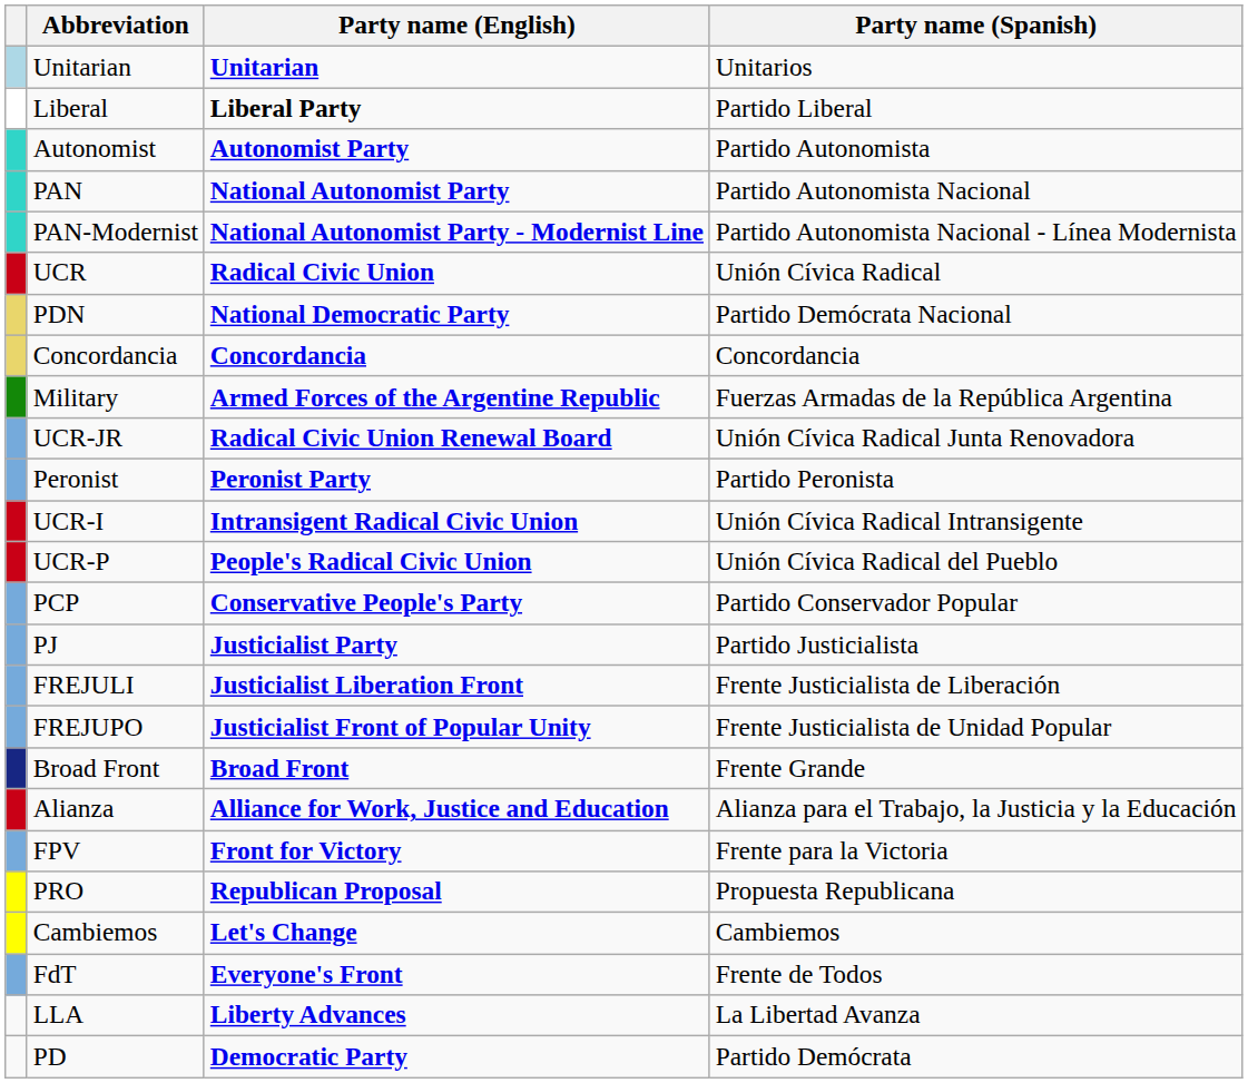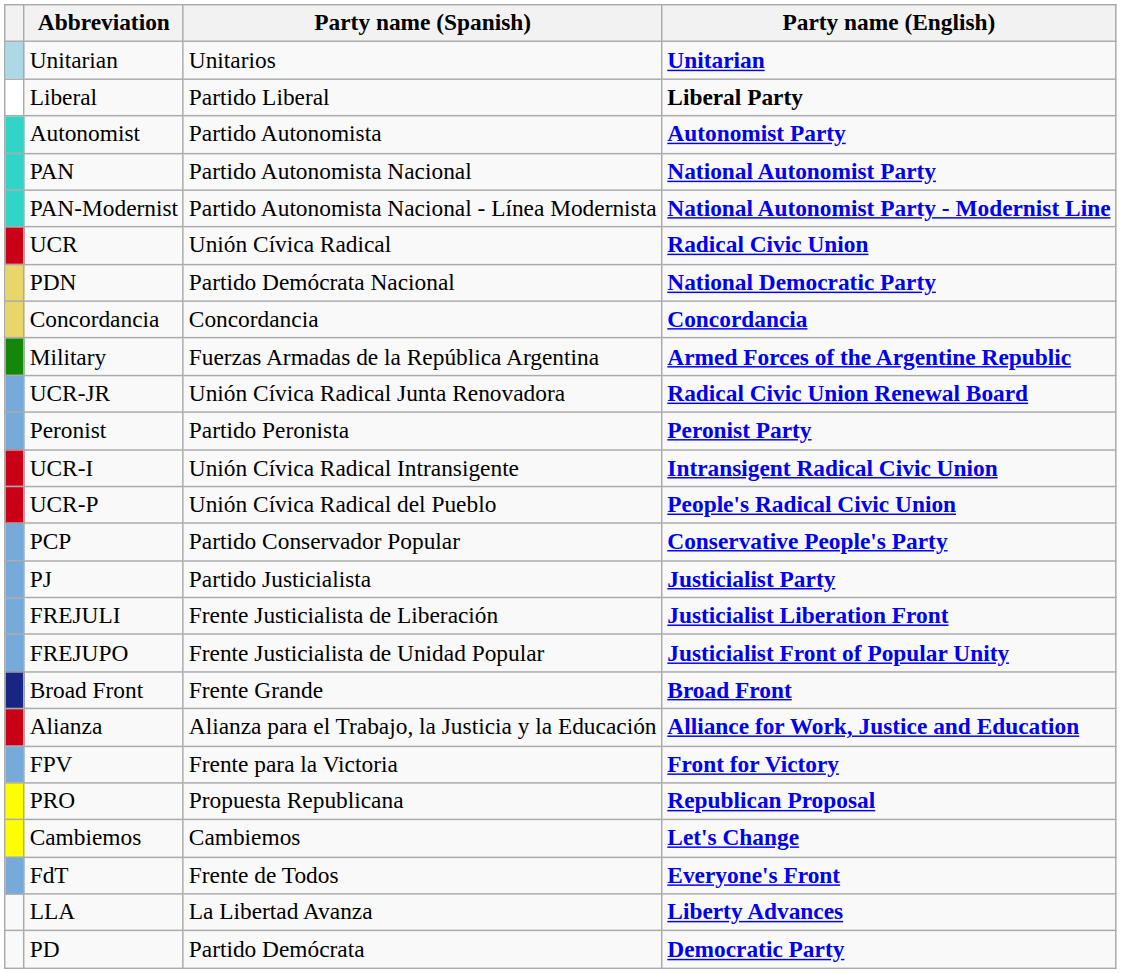columns swapped: Party name (English) <-> Party name (Spanish)
